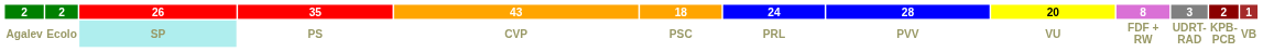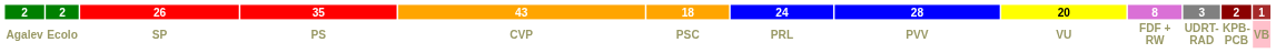Agalev | column 3: paleturquoise background -> no background
Agalev | column 13: no background -> pink background
